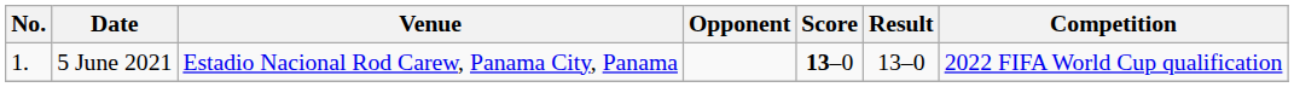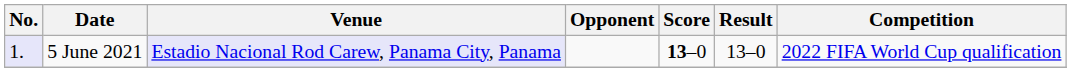5 June 2021 | No.: no background -> lavender background
5 June 2021 | Venue: no background -> lavender background
